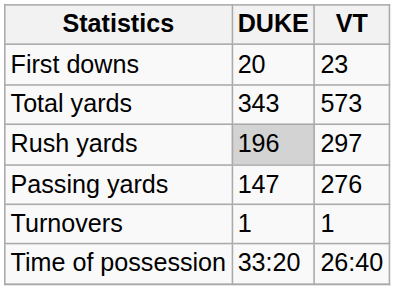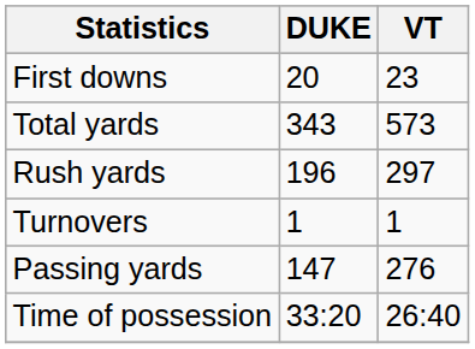Rush yards | DUKE: lightgrey background -> no background
rows swapped: Passing yards <-> Turnovers
